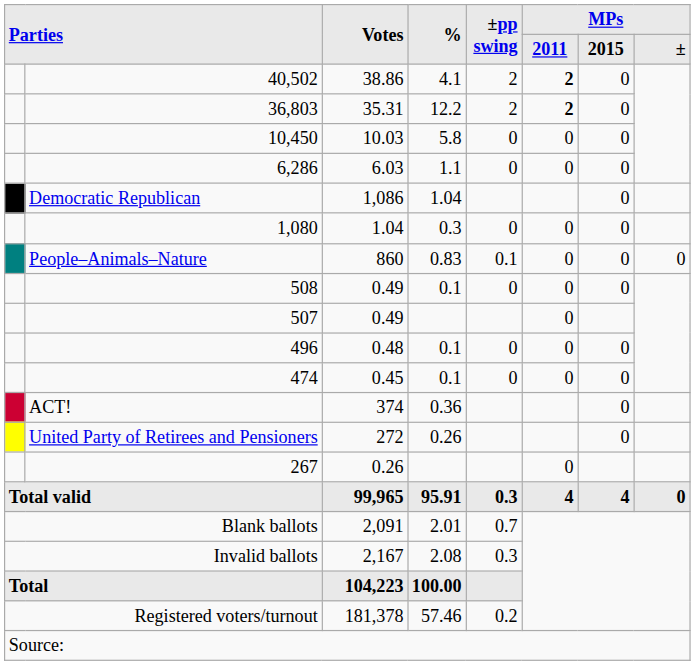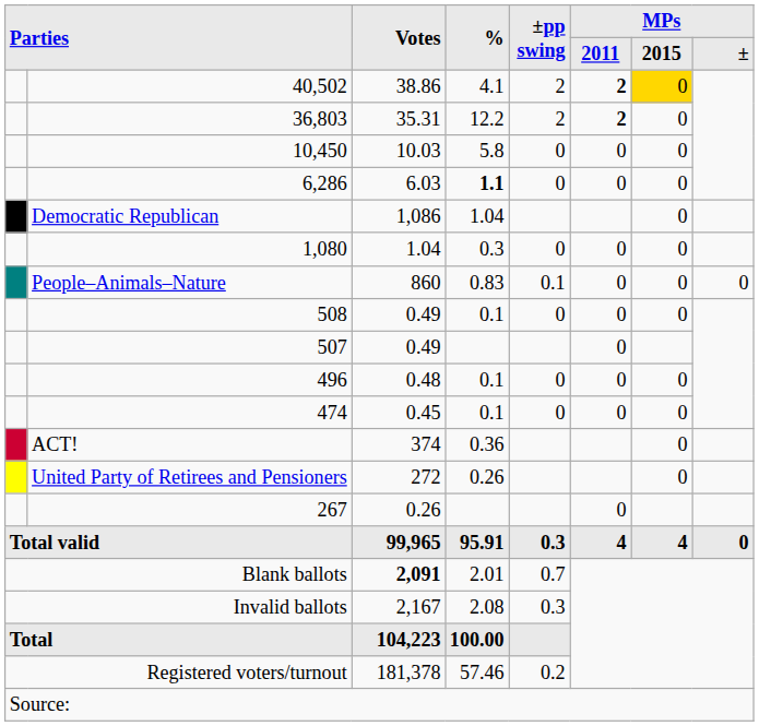40,502 | MPs / 2015: no background -> gold background
6,286 | %: normal -> bold
Blank ballots | Votes: normal -> bold
